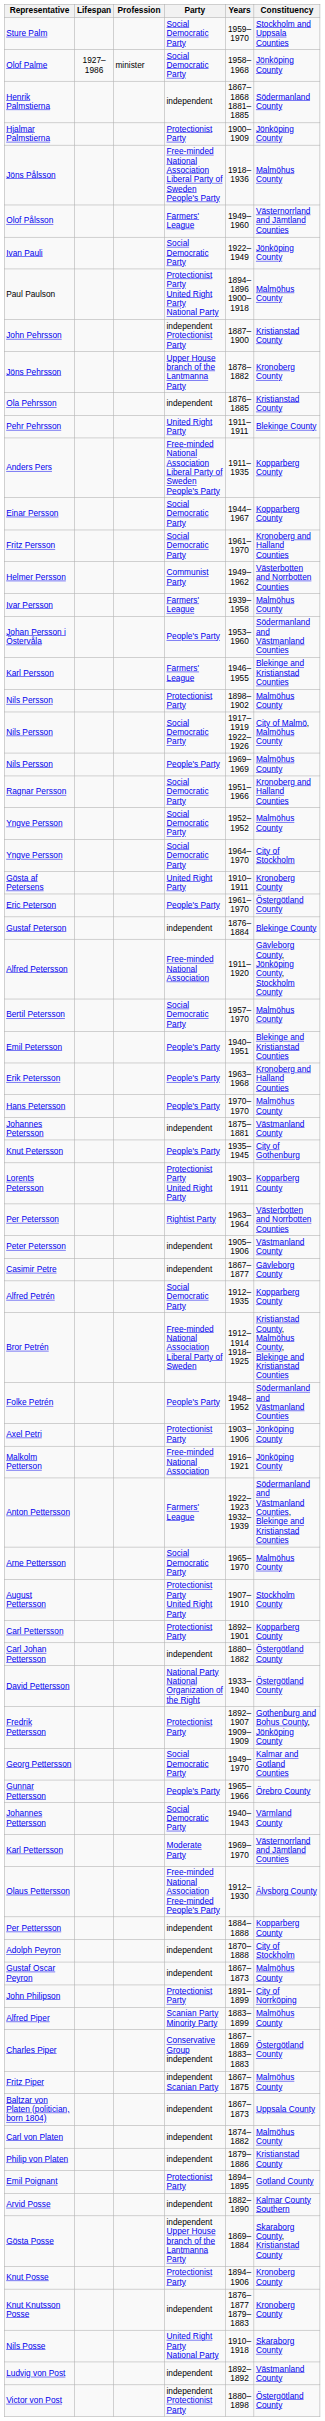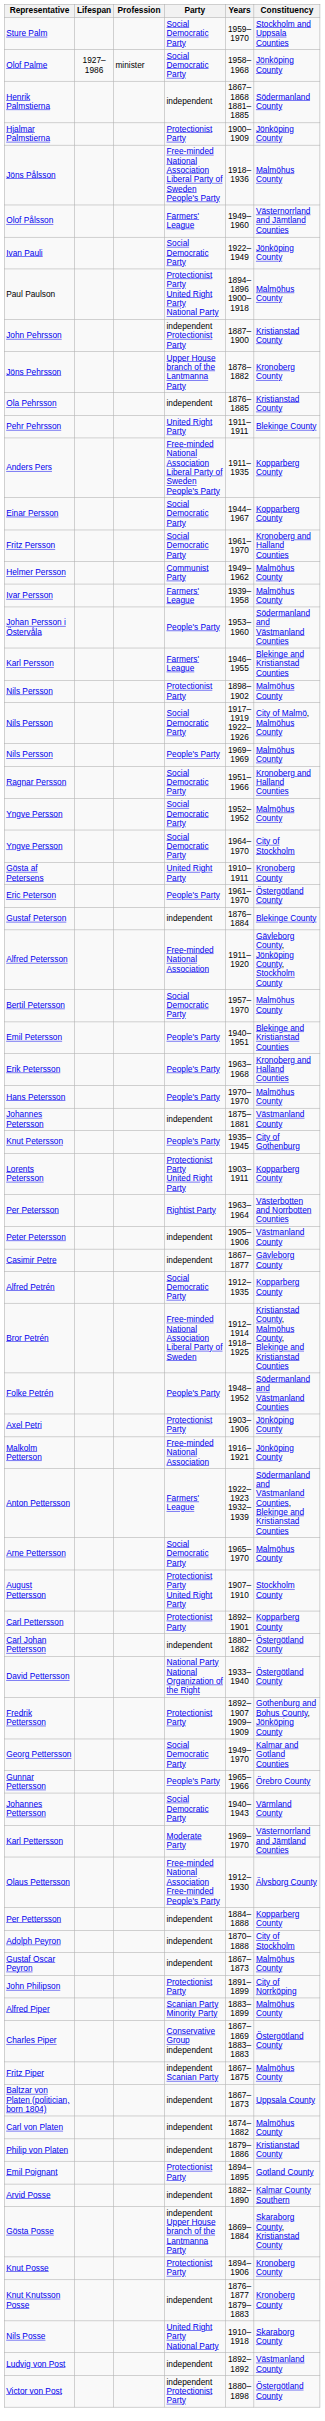Helmer Persson | Constituency: Västerbotten and Norrbotten Counties -> Malmöhus County
